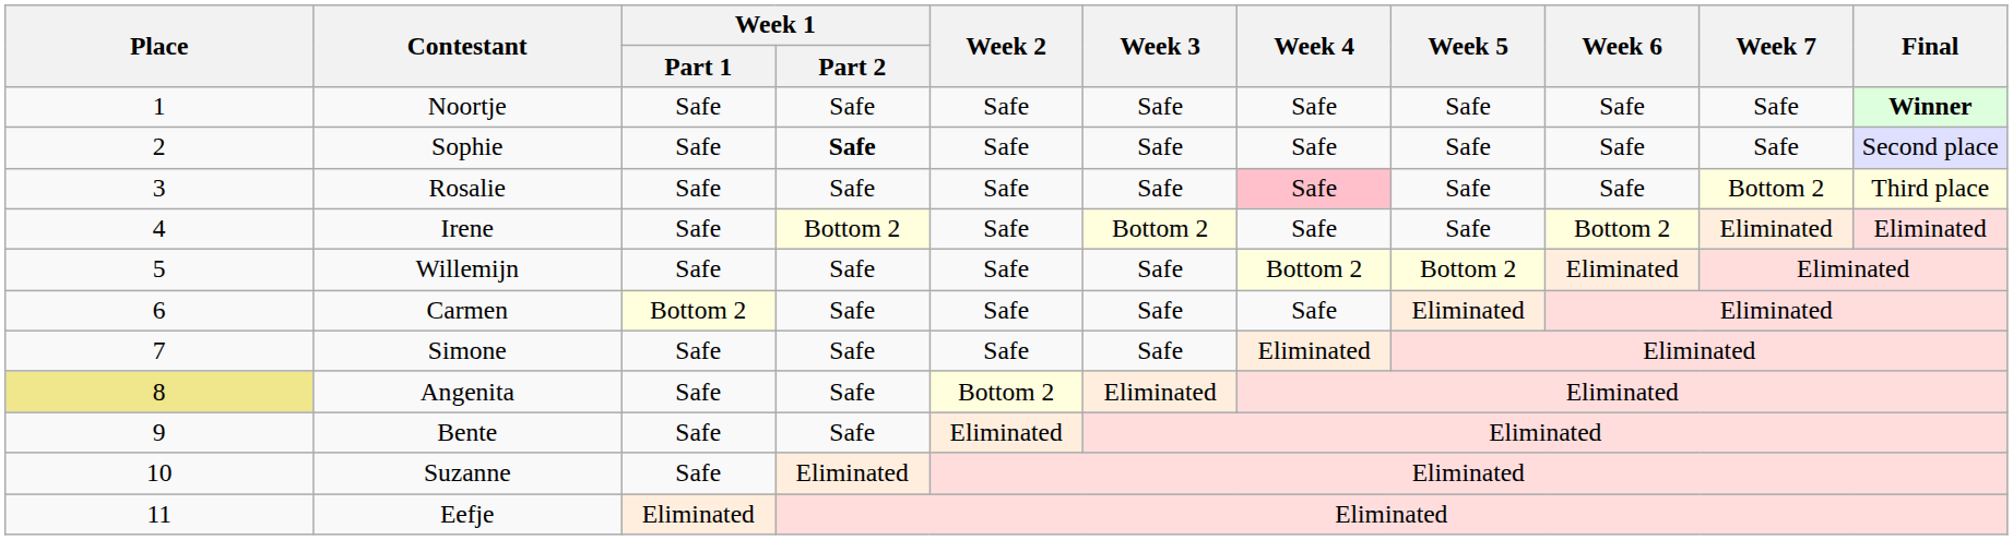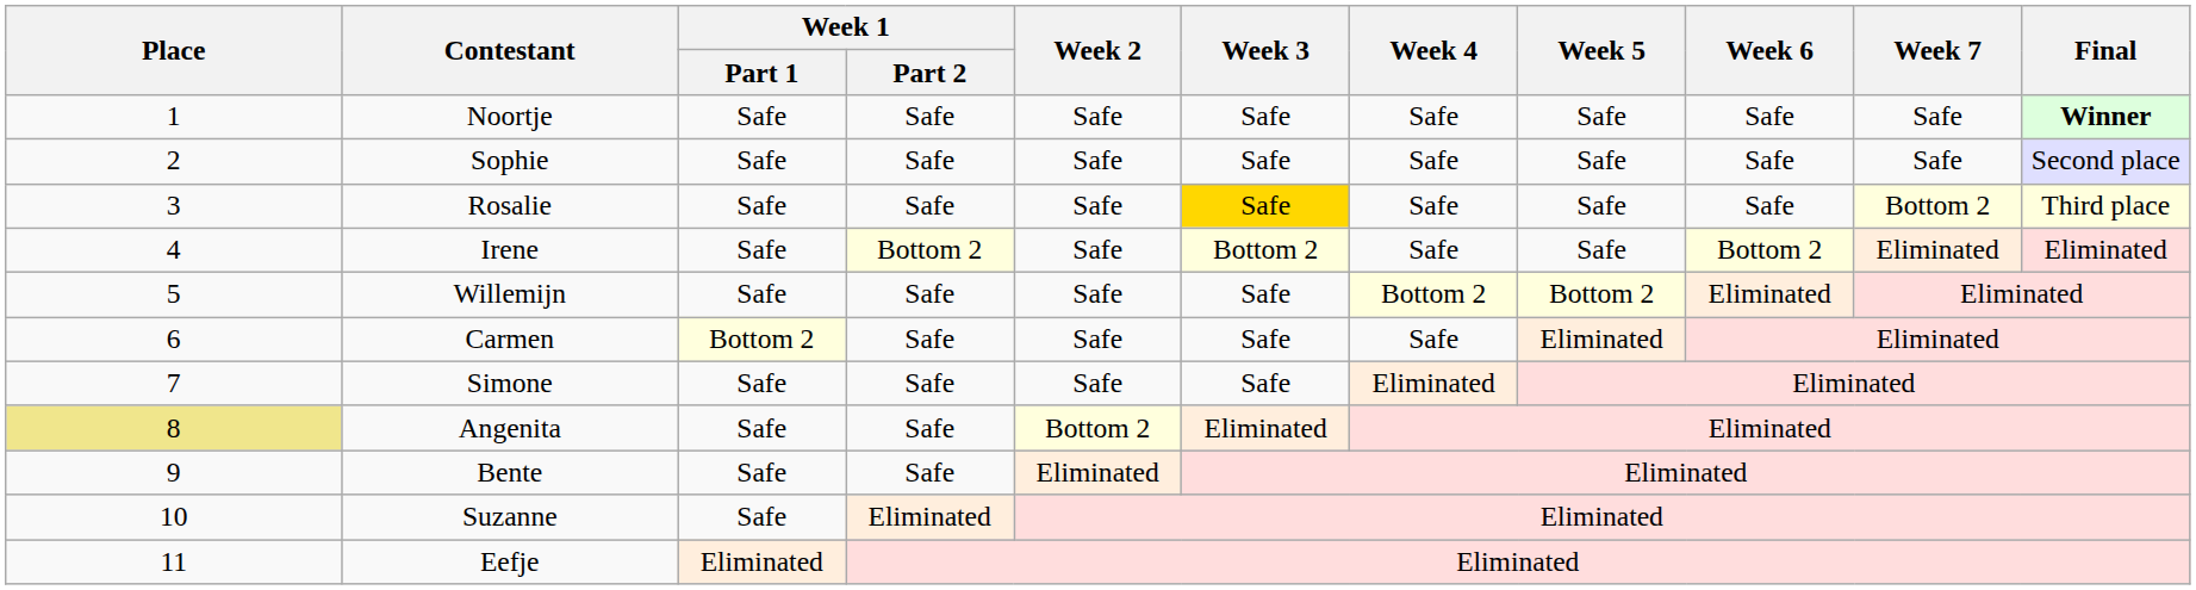Sophie | Week 1 / Part 2: bold -> normal
Rosalie | Week 3: no background -> gold background
Rosalie | Week 4: pink background -> no background
